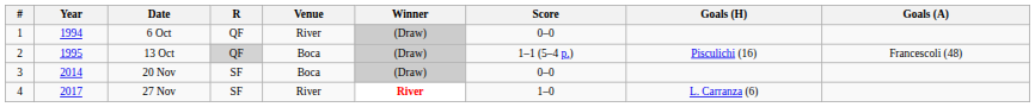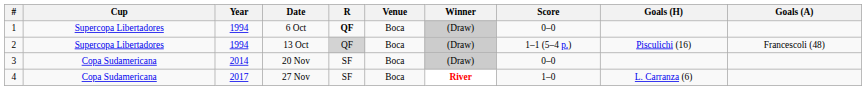+ column: Cup | Supercopa Libertadores | Supercopa Libertadores | Copa Sudamericana | Copa Sudamericana
6 Oct | R: normal -> bold
6 Oct | Venue: River -> Boca
13 Oct | Year: 1995 -> 1994
27 Nov | Venue: River -> Boca
